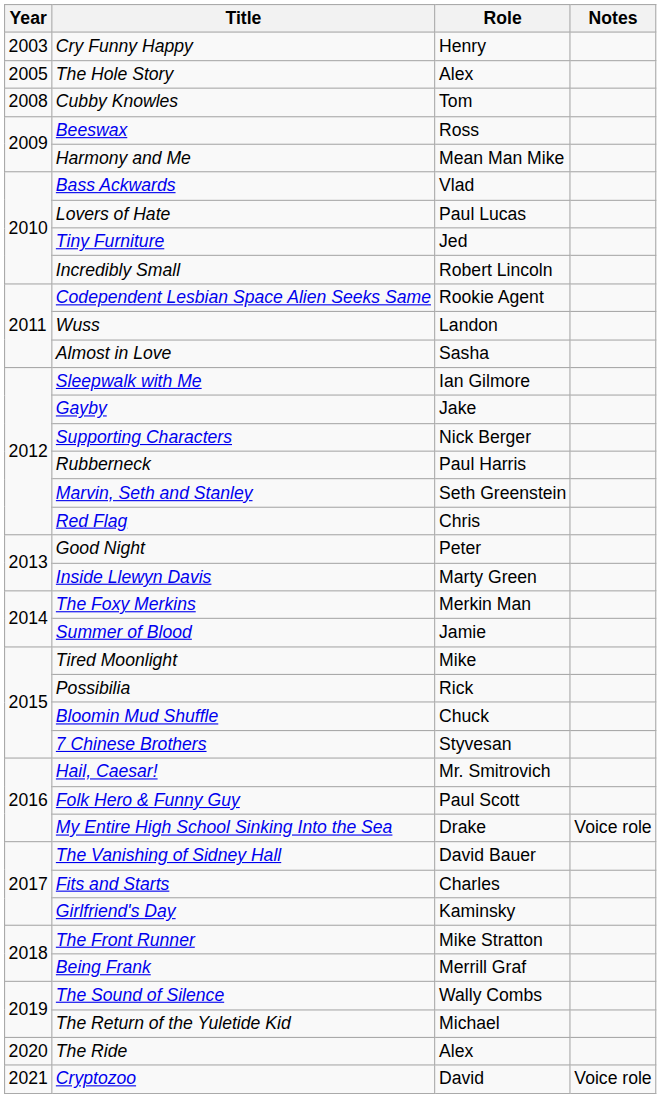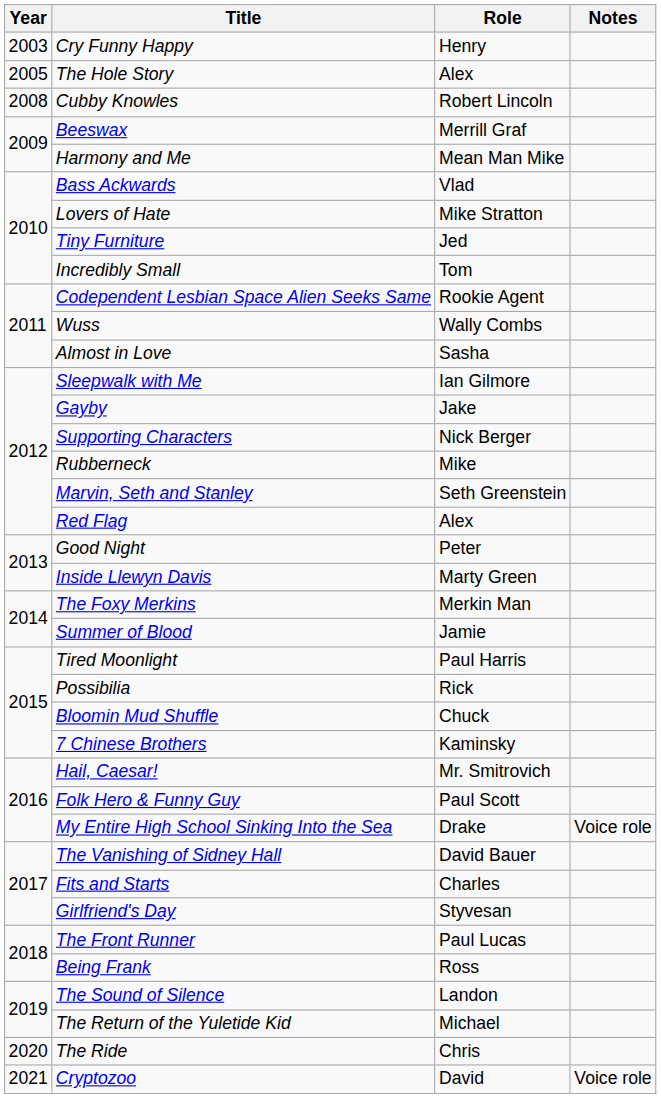Cubby Knowles | Role: Tom -> Robert Lincoln
Beeswax | Role: Ross -> Merrill Graf
Lovers of Hate | Role: Paul Lucas -> Mike Stratton
Incredibly Small | Role: Robert Lincoln -> Tom
Wuss | Role: Landon -> Wally Combs
Rubberneck | Role: Paul Harris -> Mike
Red Flag | Role: Chris -> Alex
Tired Moonlight | Role: Mike -> Paul Harris
7 Chinese Brothers | Role: Styvesan -> Kaminsky
Girlfriend's Day | Role: Kaminsky -> Styvesan
The Front Runner | Role: Mike Stratton -> Paul Lucas
Being Frank | Role: Merrill Graf -> Ross
The Sound of Silence | Role: Wally Combs -> Landon
The Ride | Role: Alex -> Chris
